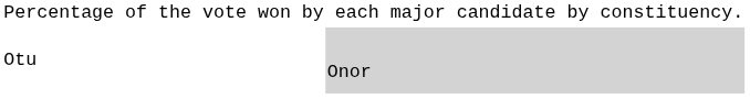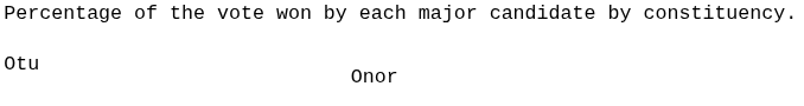Otu | column 2: lightgrey background -> no background
